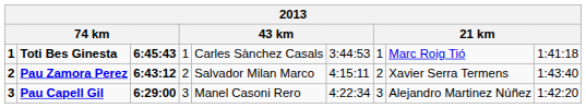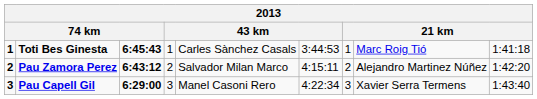Pau Zamora Perez | column 8: Xavier Serra Termens -> Alejandro Martinez Núñez
Pau Zamora Perez | column 9: 1:43:40 -> 1:42:20
Pau Capell Gil | column 8: Alejandro Martinez Núñez -> Xavier Serra Termens
Pau Capell Gil | column 9: 1:42:20 -> 1:43:40
